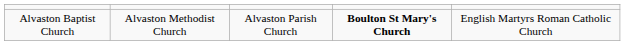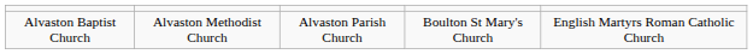Alvaston Baptist Church | column 4: bold -> normal
